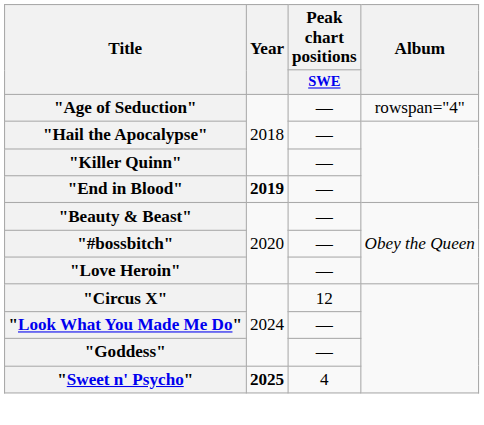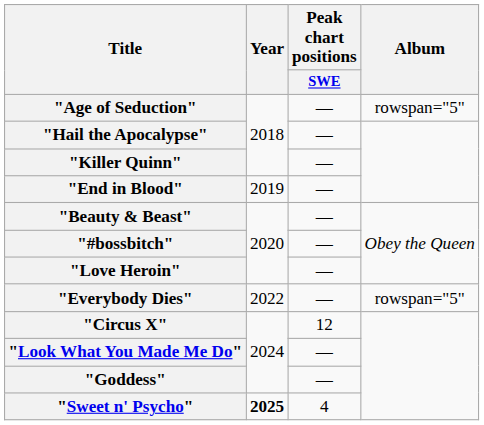"Age of Seduction" | Album: rowspan="4" -> rowspan="5"
"End in Blood" | Year: bold -> normal
+ row: "Everybody Dies" | 2022 | — | rowspan="5"
